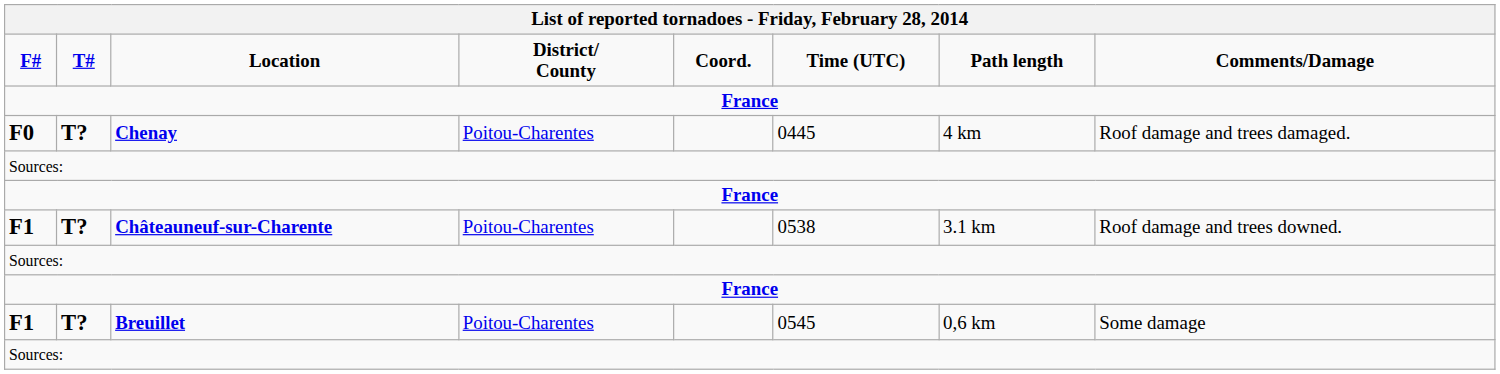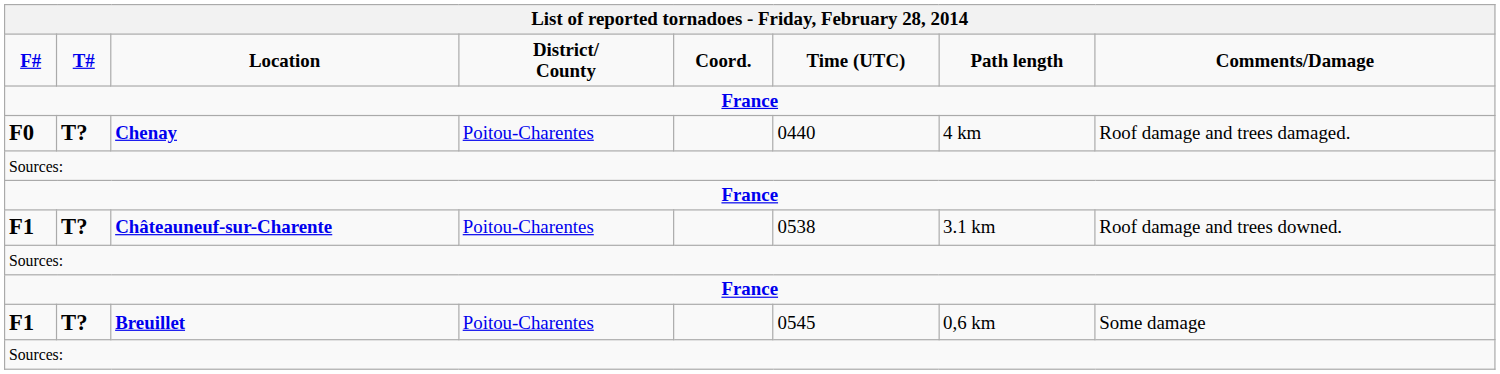Chenay | Time (UTC): 0445 -> 0440
